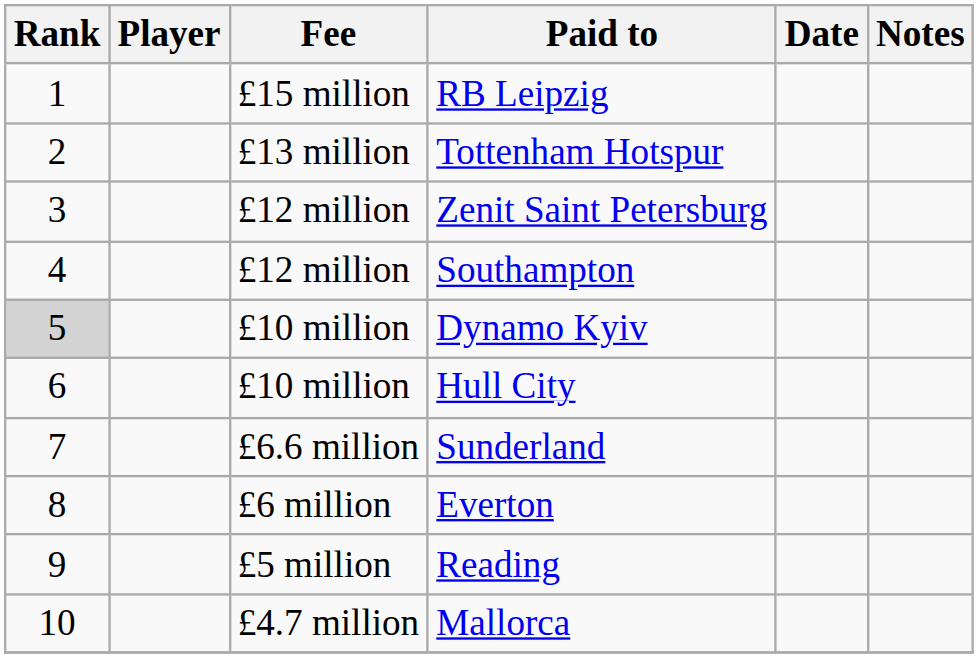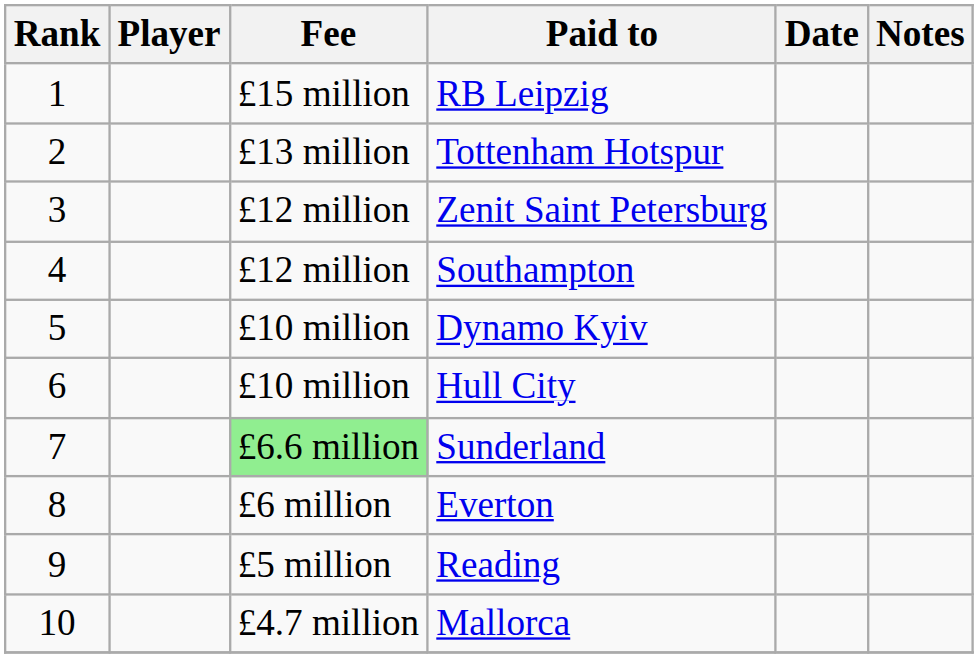Dynamo Kyiv | Rank: lightgrey background -> no background
Sunderland | Fee: no background -> lightgreen background
